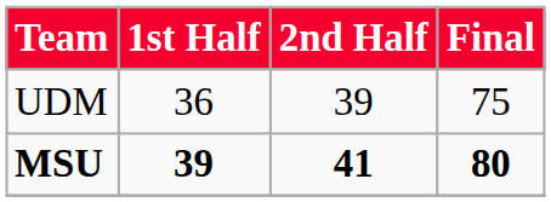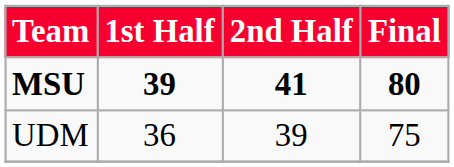rows swapped: MSU <-> UDM
